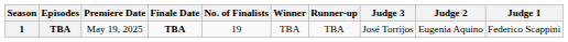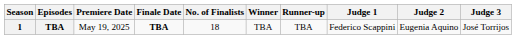columns swapped: Judge 1 <-> Judge 3
row 2 | No. of Finalists: 19 -> 18
